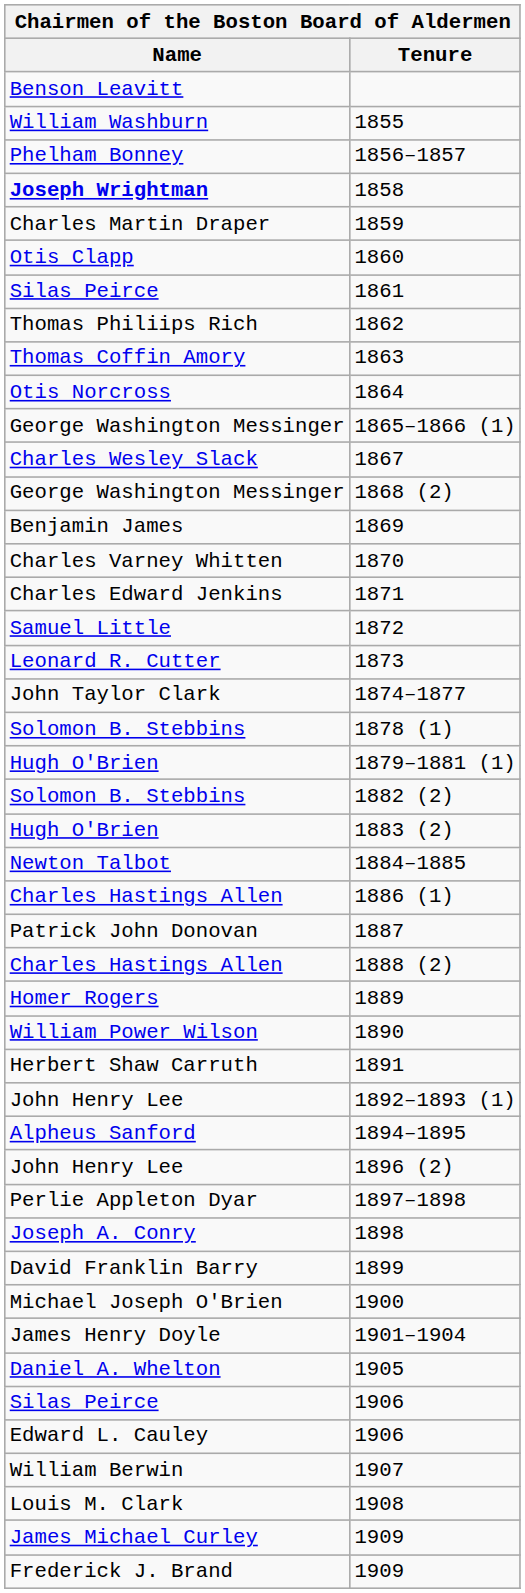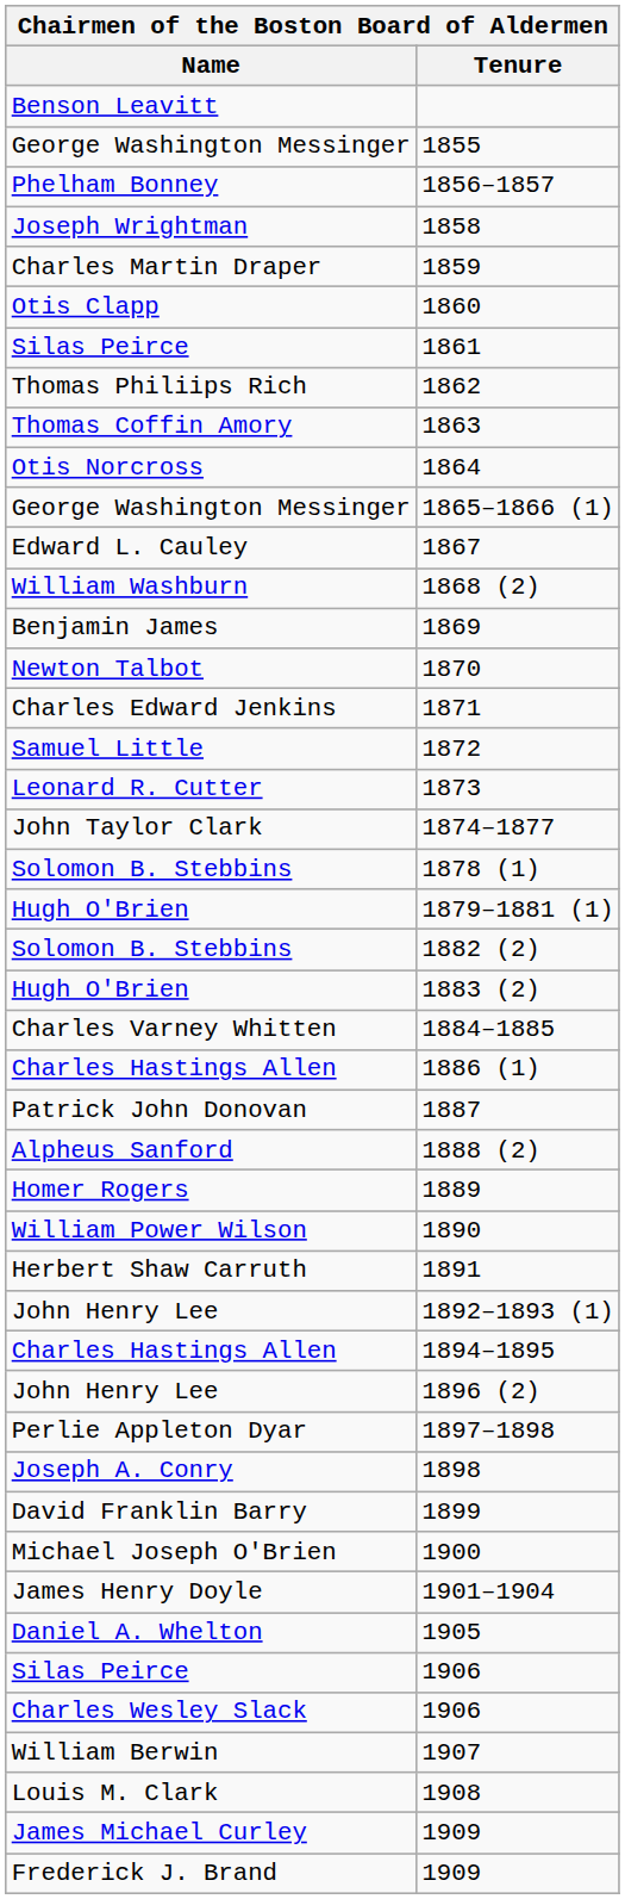row 4 | Name: William Washburn -> George Washington Messinger
row 6 | Name: bold -> normal
row 14 | Name: Charles Wesley Slack -> Edward L. Cauley
row 15 | Name: George Washington Messinger -> William Washburn
row 17 | Name: Charles Varney Whitten -> Newton Talbot
row 26 | Name: Newton Talbot -> Charles Varney Whitten
row 29 | Name: Charles Hastings Allen -> Alpheus Sanford
row 34 | Name: Alpheus Sanford -> Charles Hastings Allen
row 43 | Name: Edward L. Cauley -> Charles Wesley Slack
